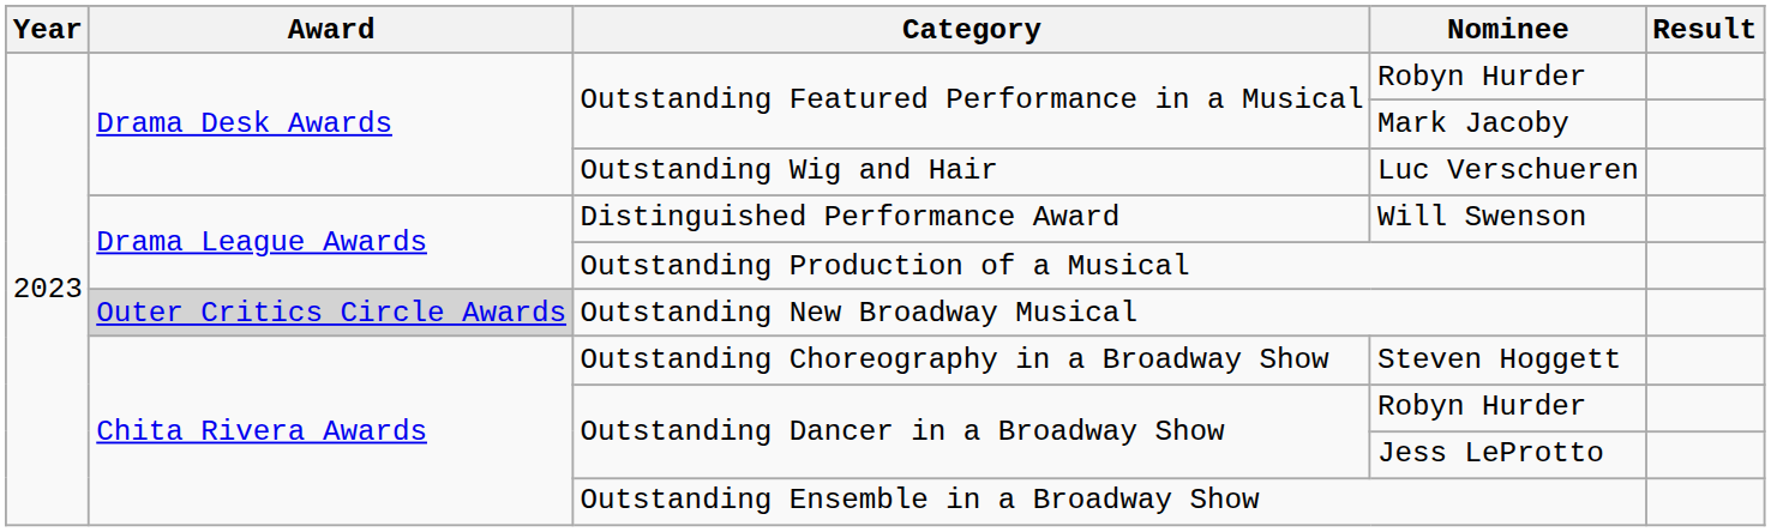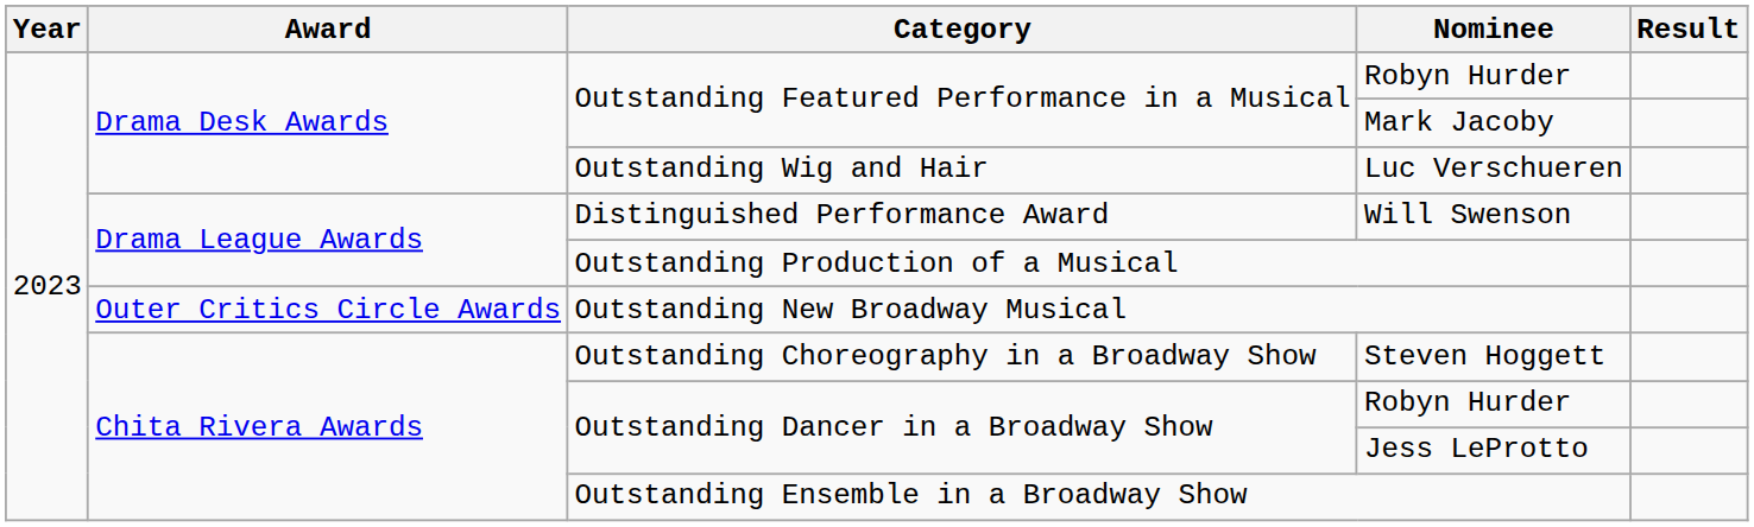Outstanding New Broadway Musical | Award: lightgrey background -> no background
